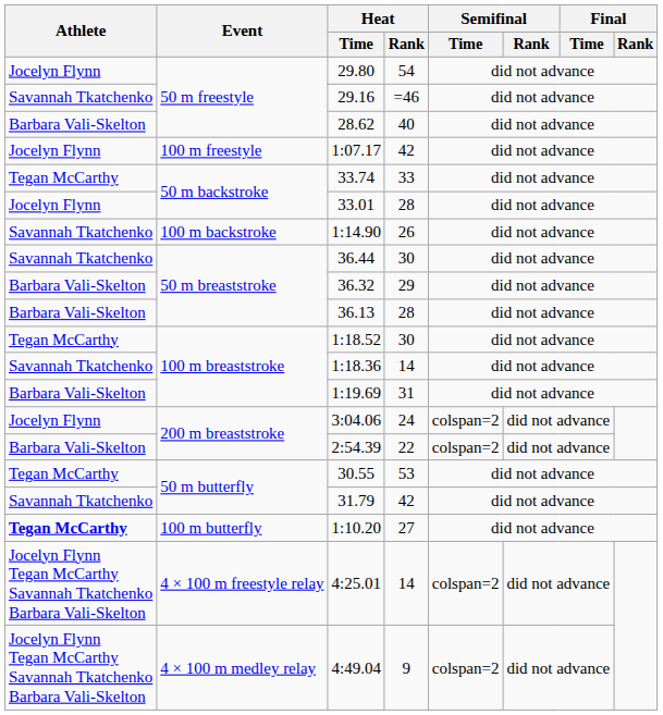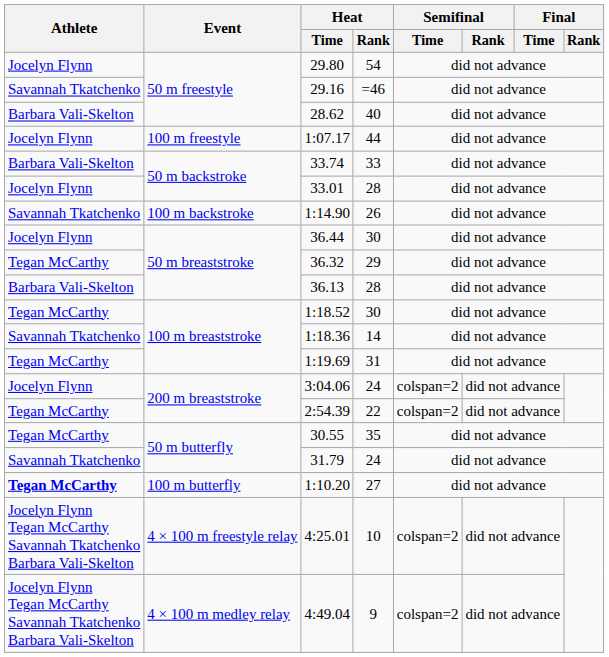1:07.17 | Heat / Rank: 42 -> 44
33.74 | Athlete: Tegan McCarthy -> Barbara Vali-Skelton
36.44 | Athlete: Savannah Tkatchenko -> Jocelyn Flynn
36.32 | Athlete: Barbara Vali-Skelton -> Tegan McCarthy
1:19.69 | Athlete: Barbara Vali-Skelton -> Tegan McCarthy
2:54.39 | Athlete: Barbara Vali-Skelton -> Tegan McCarthy
30.55 | Heat / Rank: 53 -> 35
31.79 | Heat / Rank: 42 -> 24
4:25.01 | Heat / Rank: 14 -> 10
